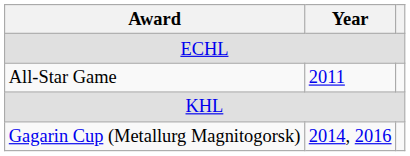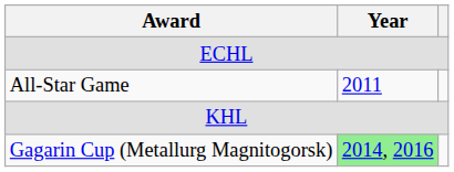Gagarin Cup (Metallurg Magnitogorsk) | Year: no background -> lightgreen background
